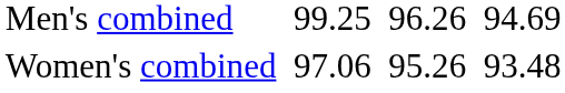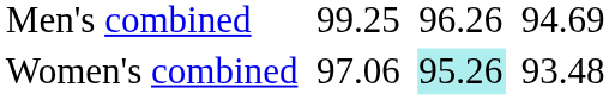row 2 | column 3: no background -> paleturquoise background
